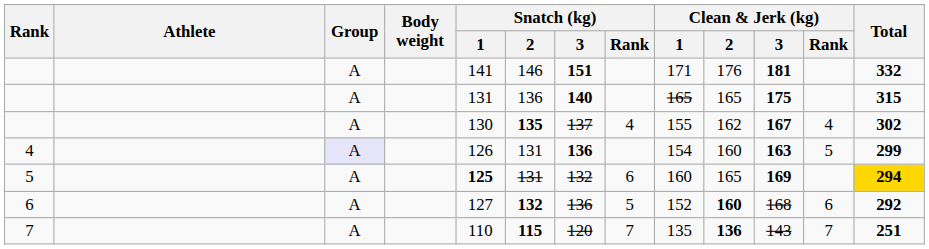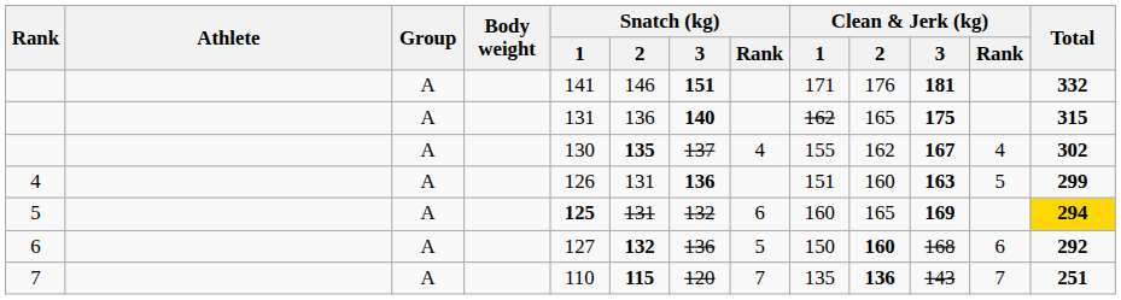row 4 | Clean & Jerk (kg) / 1: 165 -> 162
row 6 | Group: lavender background -> no background
row 6 | Clean & Jerk (kg) / 1: 154 -> 151
row 8 | Clean & Jerk (kg) / 1: 152 -> 150
